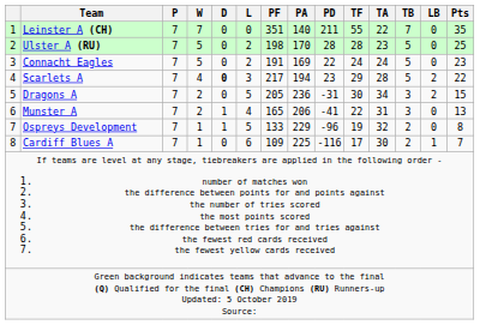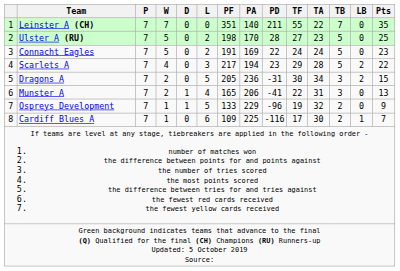Ulster A (RU) | TF: 28 -> 27
Scarlets A | D: bold -> normal
Ospreys Development | Pts: 8 -> 9
